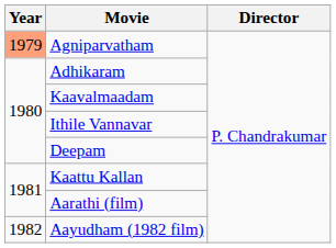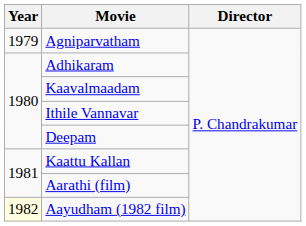Agniparvatham | Year: lightsalmon background -> no background
Aayudham (1982 film) | Year: no background -> lightyellow background
